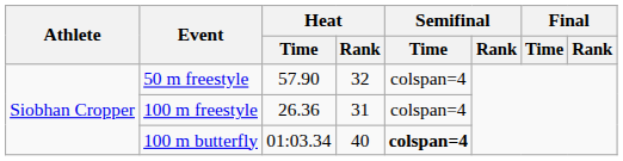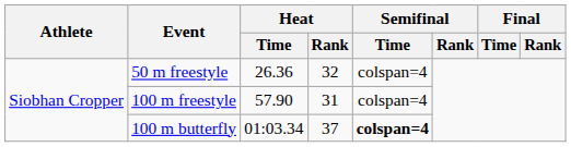50 m freestyle | Heat / Time: 57.90 -> 26.36
100 m freestyle | Heat / Time: 26.36 -> 57.90
100 m butterfly | Heat / Rank: 40 -> 37
